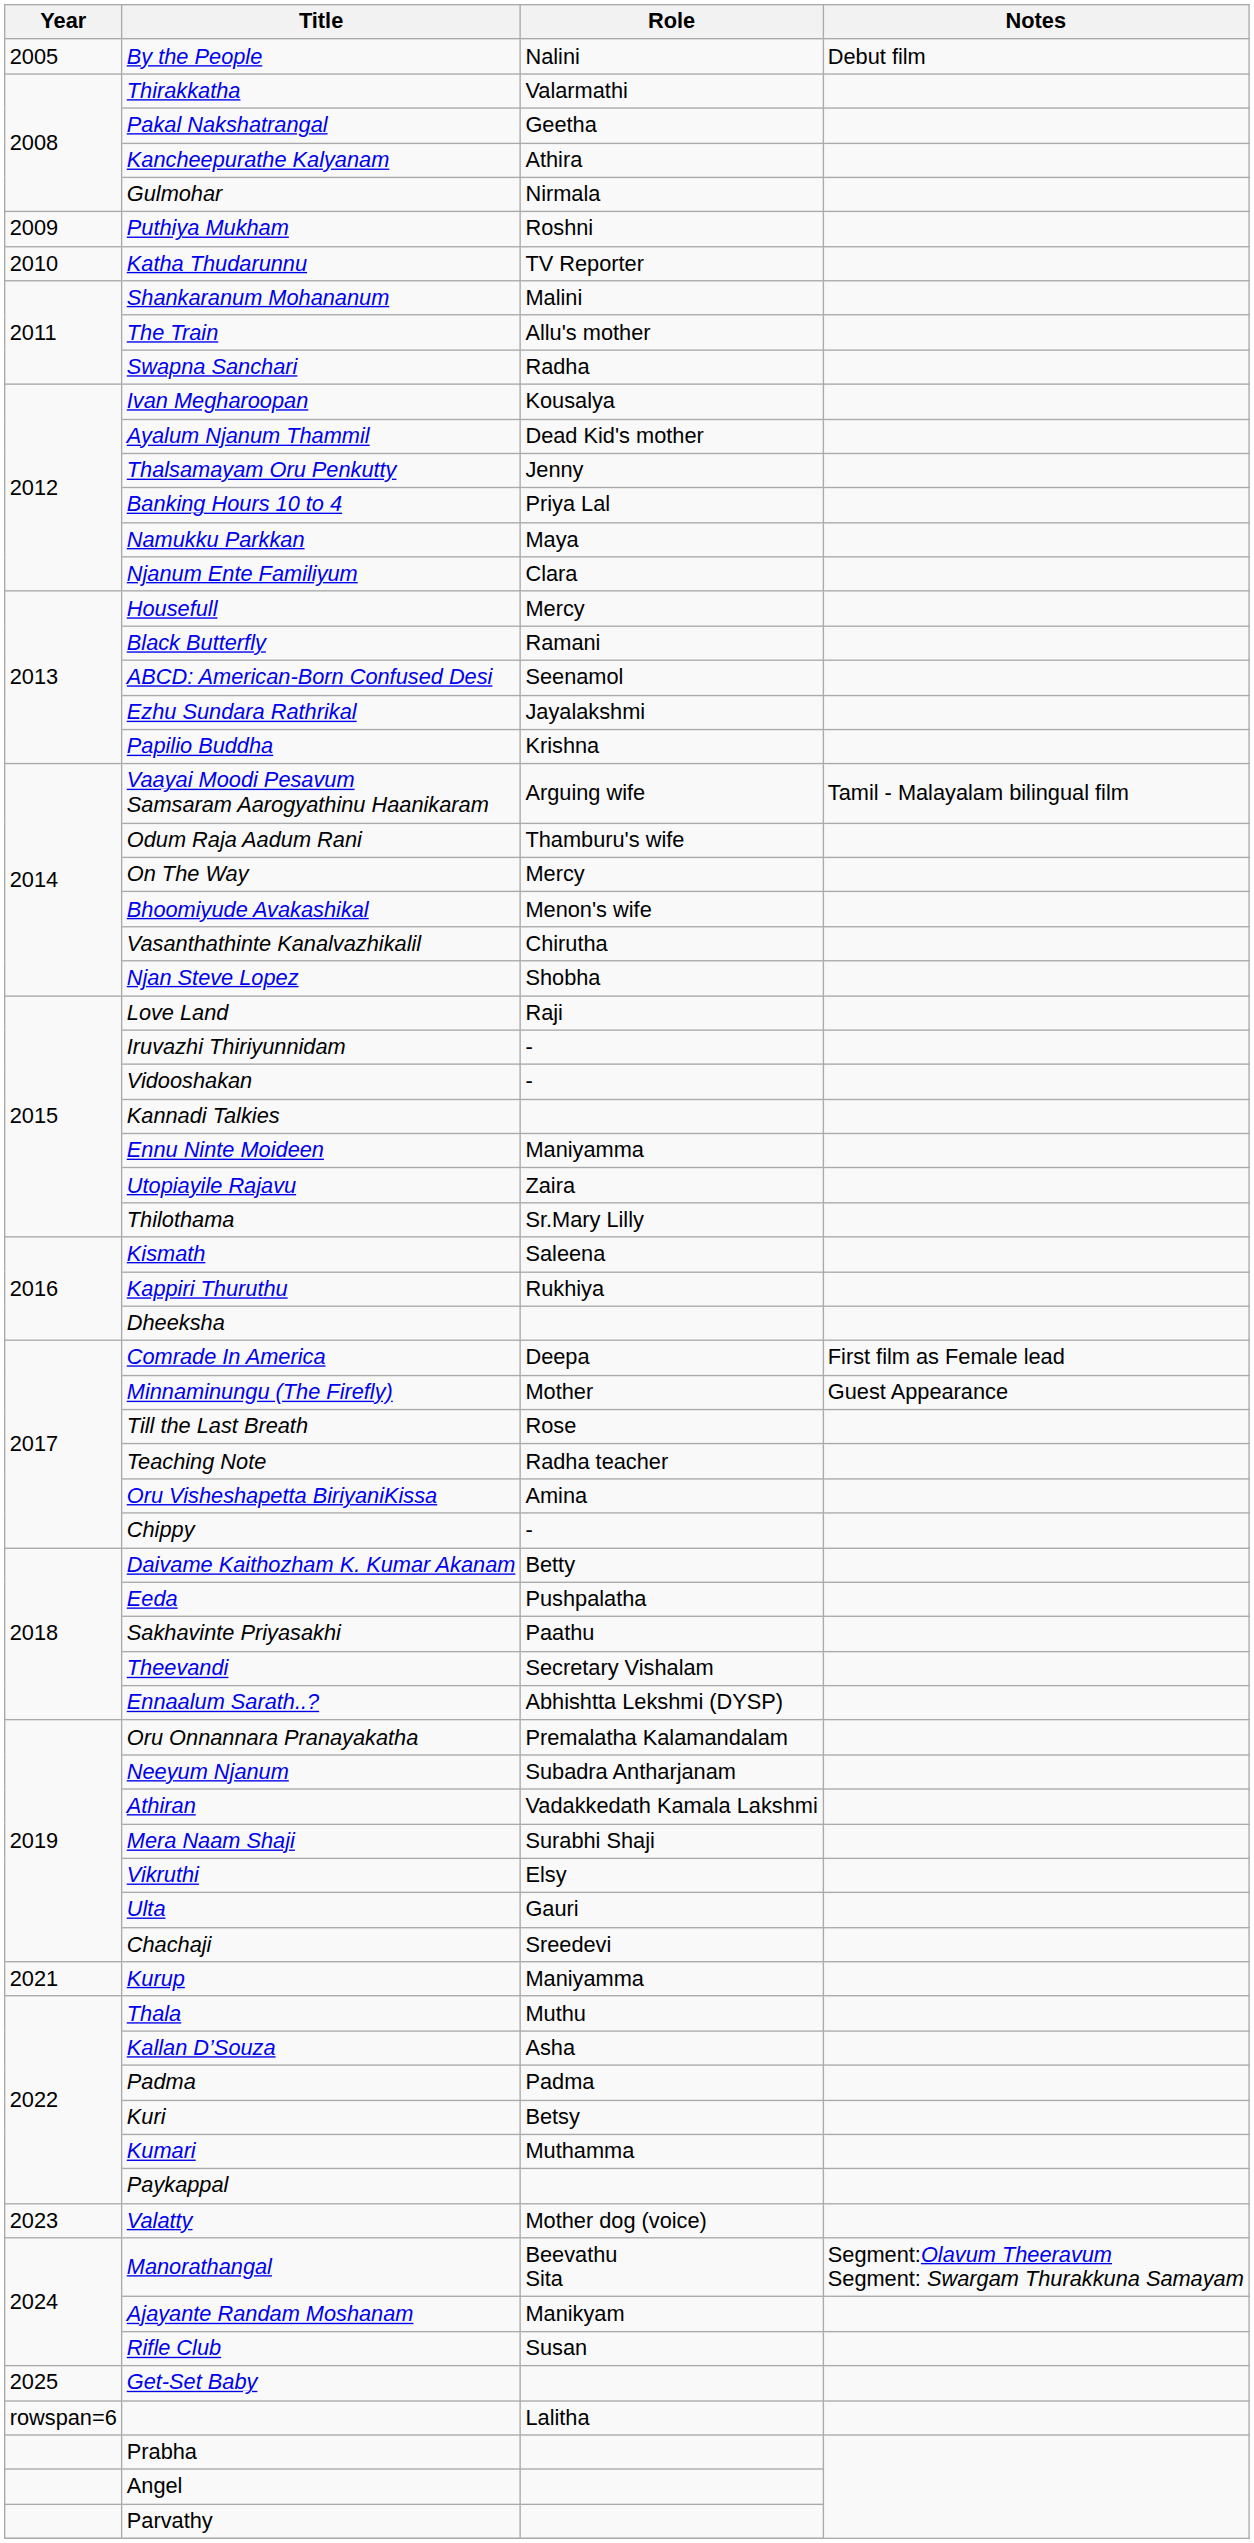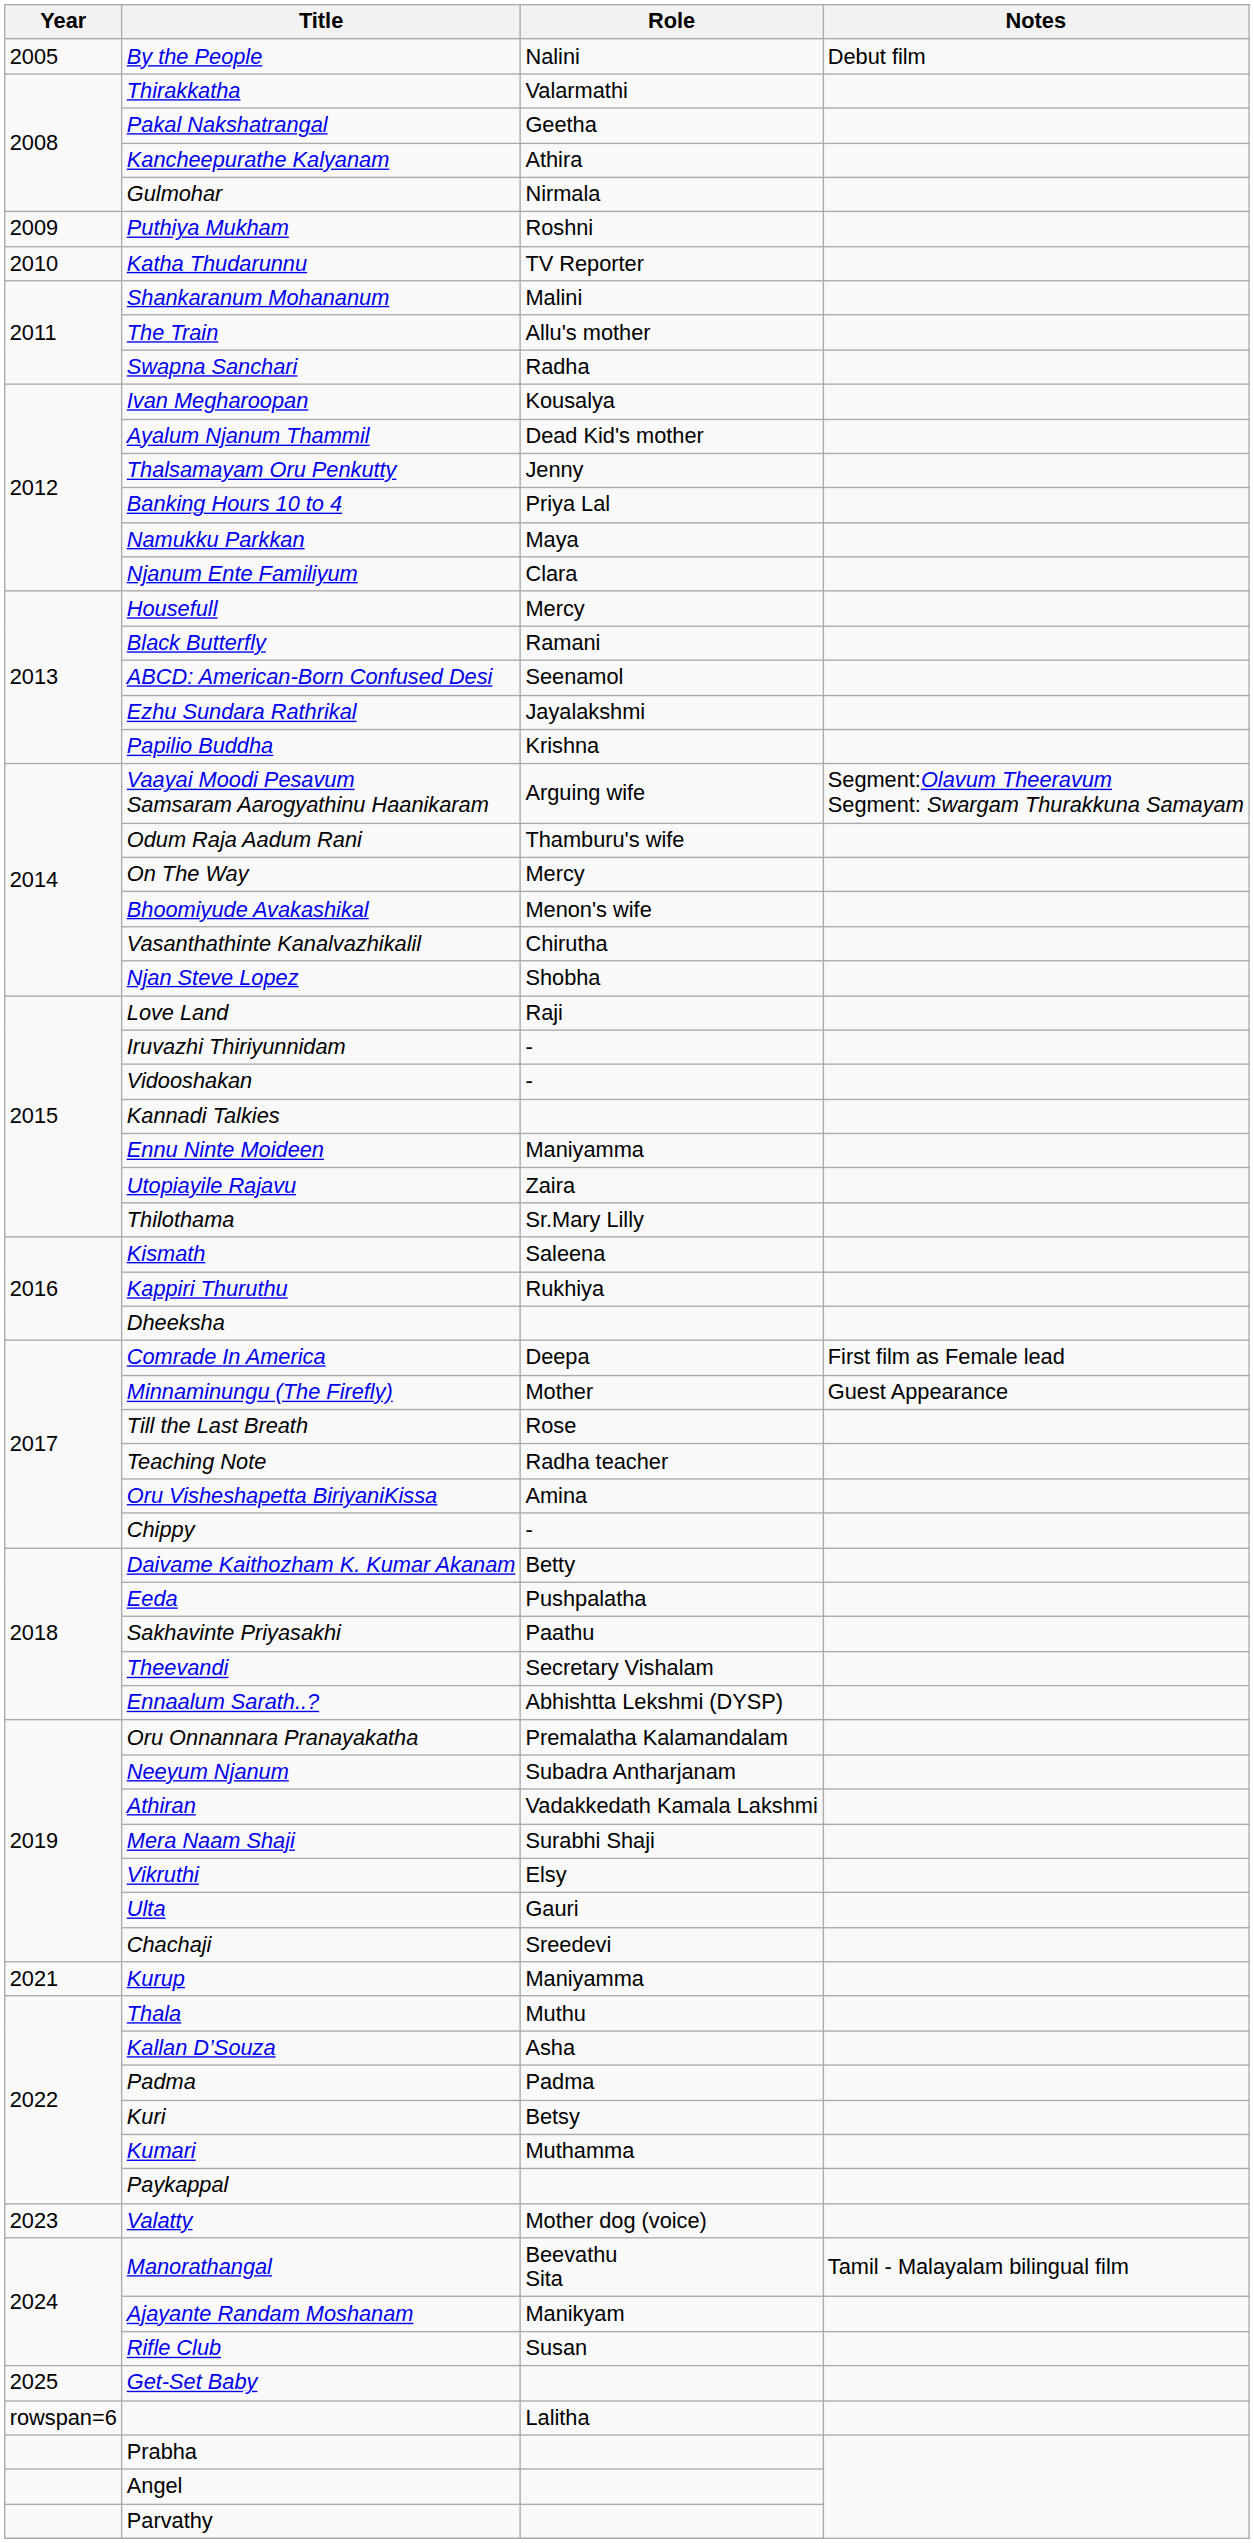Vaayai Moodi Pesavum Samsaram Aarogyathinu Haanikaram | Notes: Tamil - Malayalam bilingual film -> Segment:Olavum Theeravum Segment: Swargam Thurakkuna Samayam
Manorathangal | Notes: Segment:Olavum Theeravum Segment: Swargam Thurakkuna Samayam -> Tamil - Malayalam bilingual film
